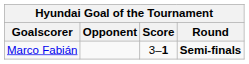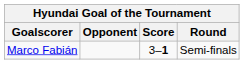Marco Fabián | Round: bold -> normal
